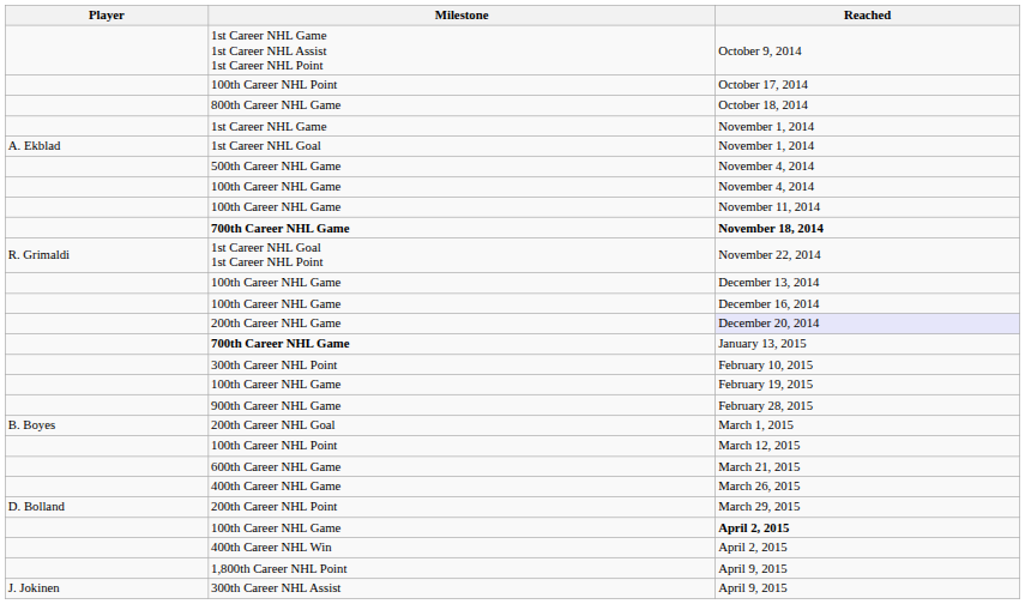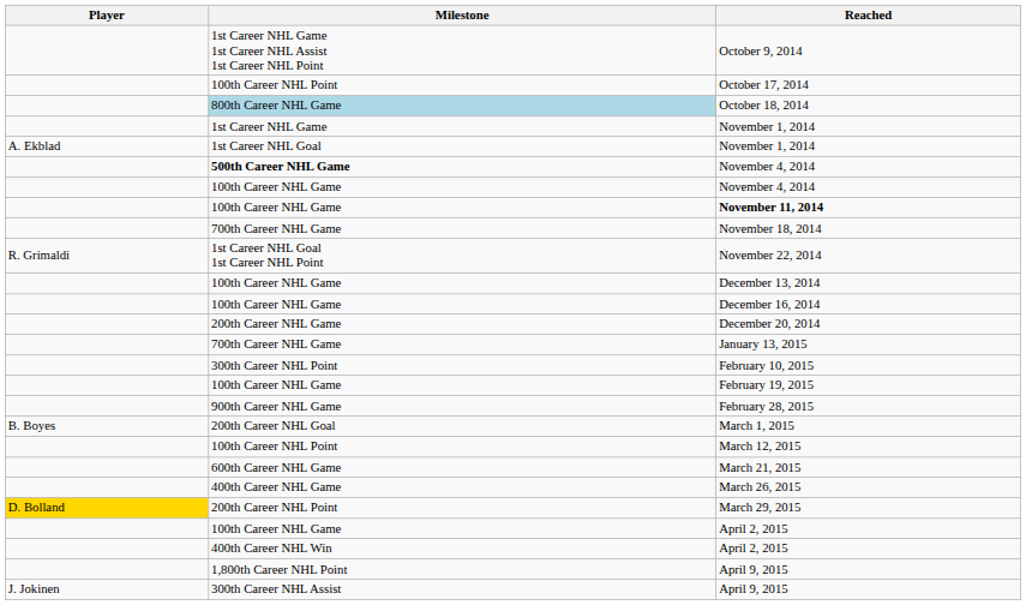row 4 | Milestone: no background -> lightblue background
row 7 | Milestone: normal -> bold
row 9 | Reached: normal -> bold
row 10 | Milestone: bold -> normal
row 10 | Reached: bold -> normal
row 14 | Reached: lavender background -> no background
row 15 | Milestone: bold -> normal
row 23 | Player: no background -> gold background
row 24 | Reached: bold -> normal
